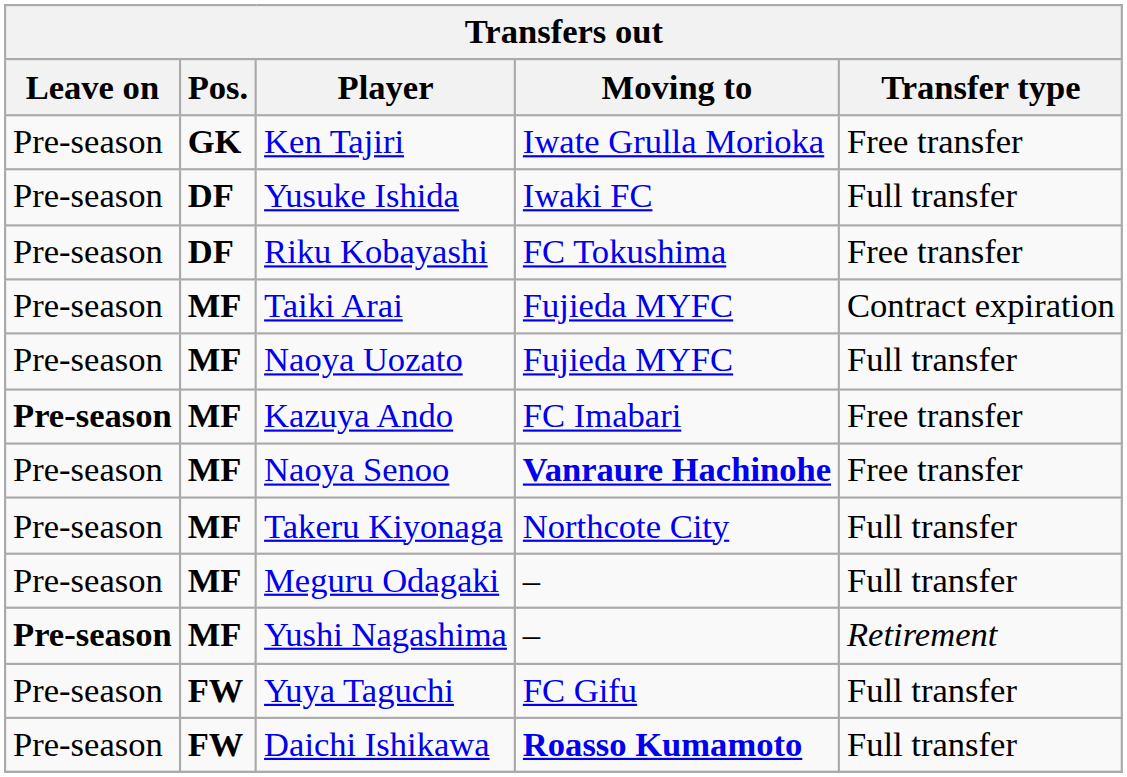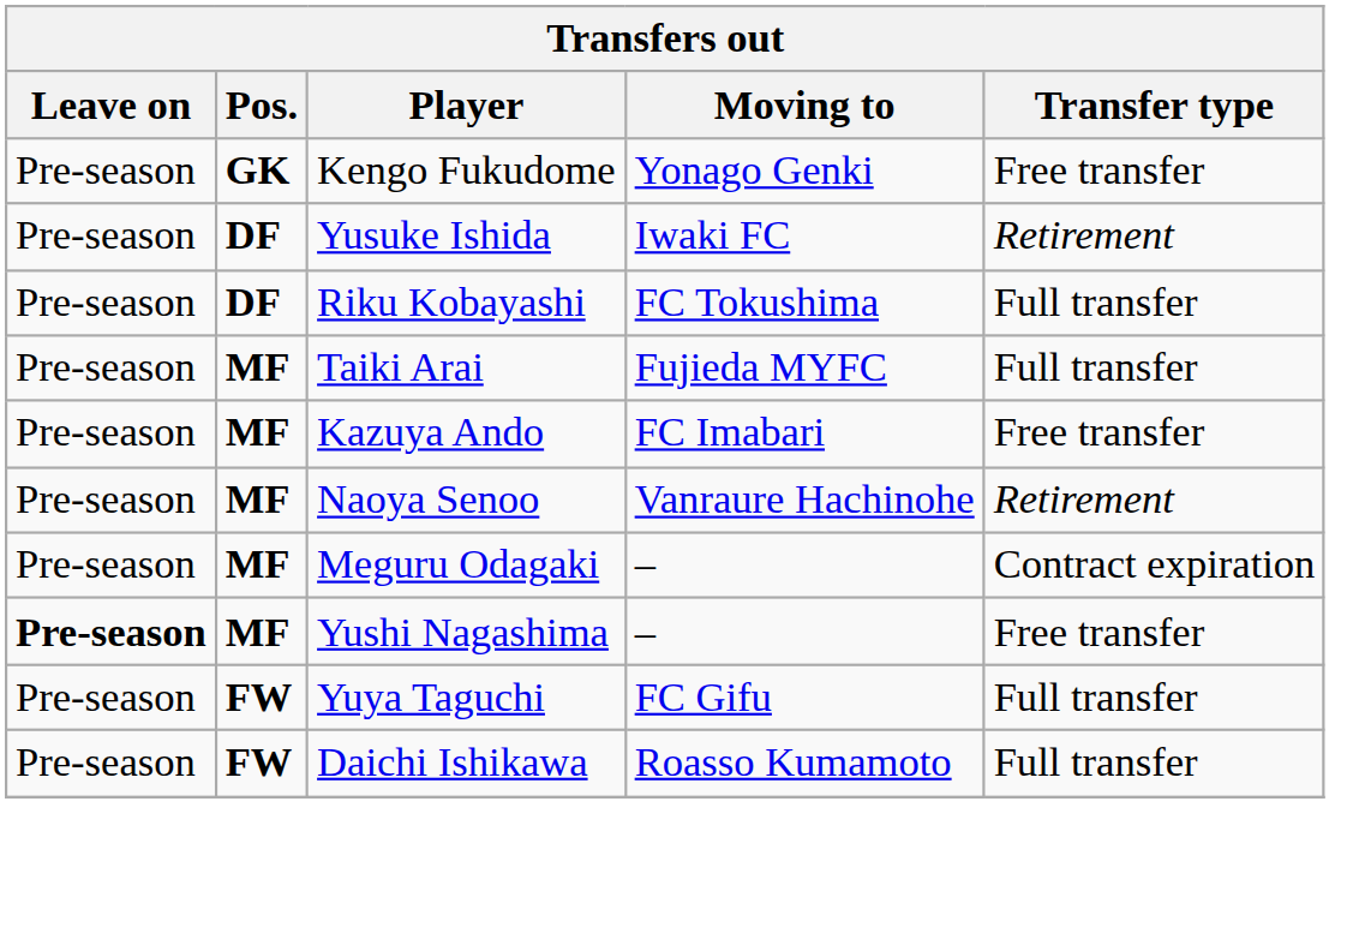- row: Pre-season | GK | Ken Tajiri | Iwate Grulla Morioka | Free transfer
+ row: Pre-season | GK | Kengo Fukudome | Yonago Genki | Free transfer
Yusuke Ishida | Transfer type: Full transfer -> Retirement
Riku Kobayashi | Transfer type: Free transfer -> Full transfer
Taiki Arai | Transfer type: Contract expiration -> Full transfer
- row: Pre-season | MF | Naoya Uozato | Fujieda MYFC | Full transfer
Kazuya Ando | Leave on: bold -> normal
Naoya Senoo | Moving to: bold -> normal
Naoya Senoo | Transfer type: Free transfer -> Retirement
- row: Pre-season | MF | Takeru Kiyonaga | Northcote City | Full transfer
Meguru Odagaki | Transfer type: Full transfer -> Contract expiration
Yushi Nagashima | Transfer type: Retirement -> Free transfer
Daichi Ishikawa | Moving to: bold -> normal
